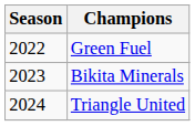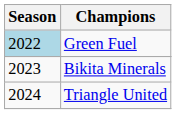Green Fuel | Season: no background -> lightblue background
